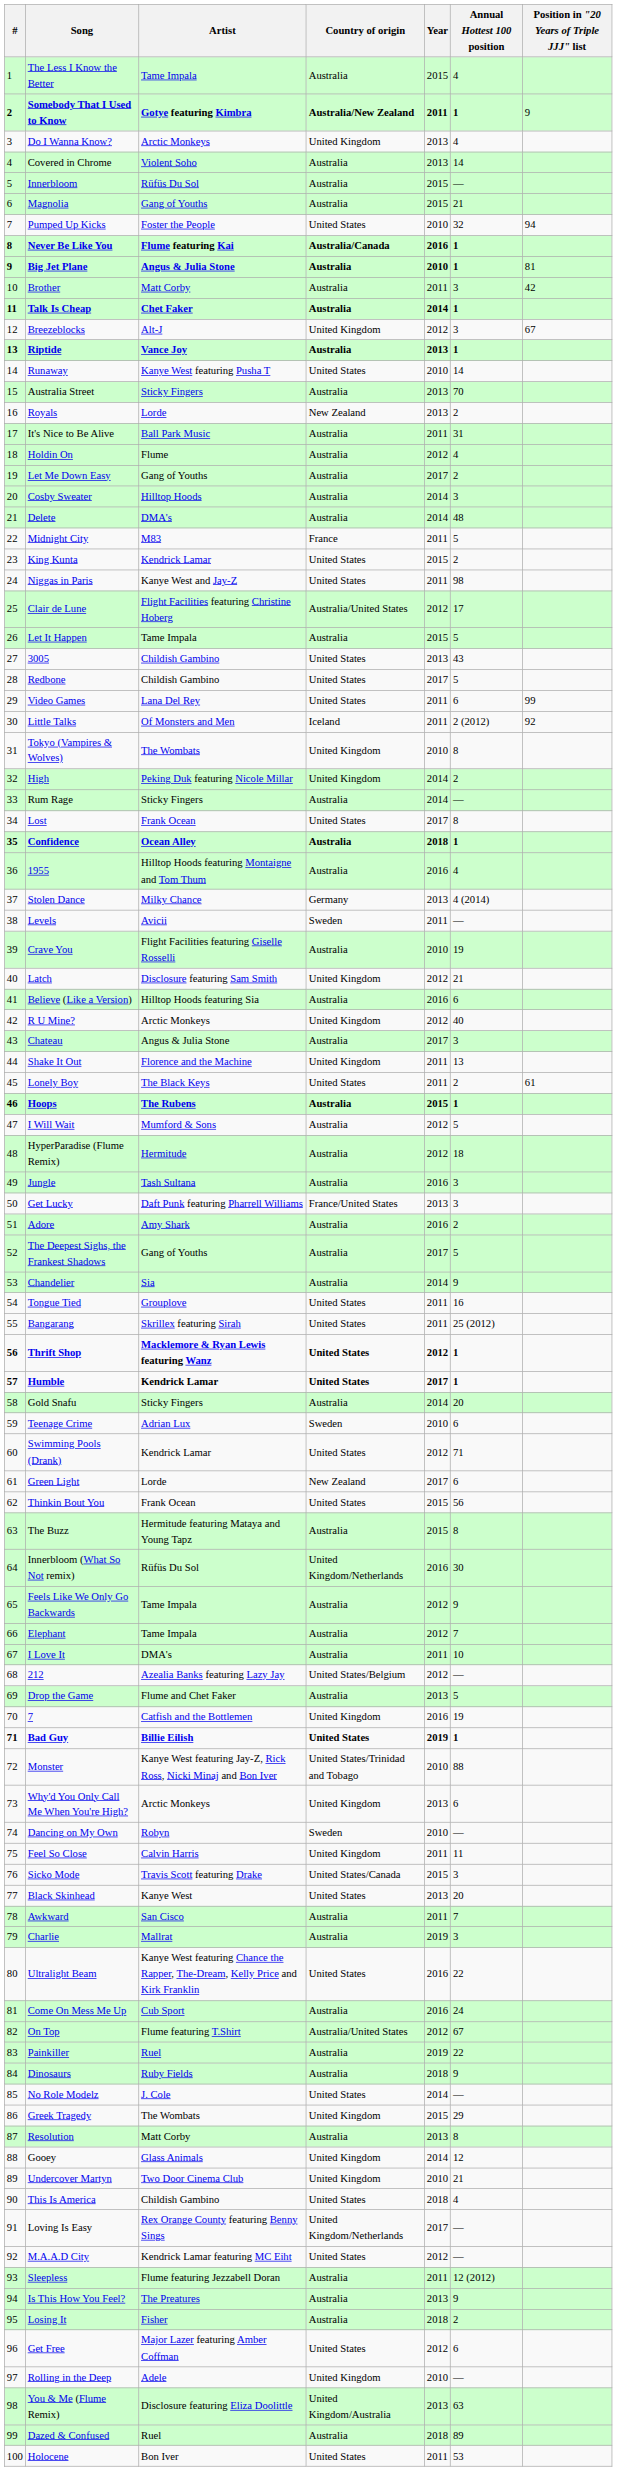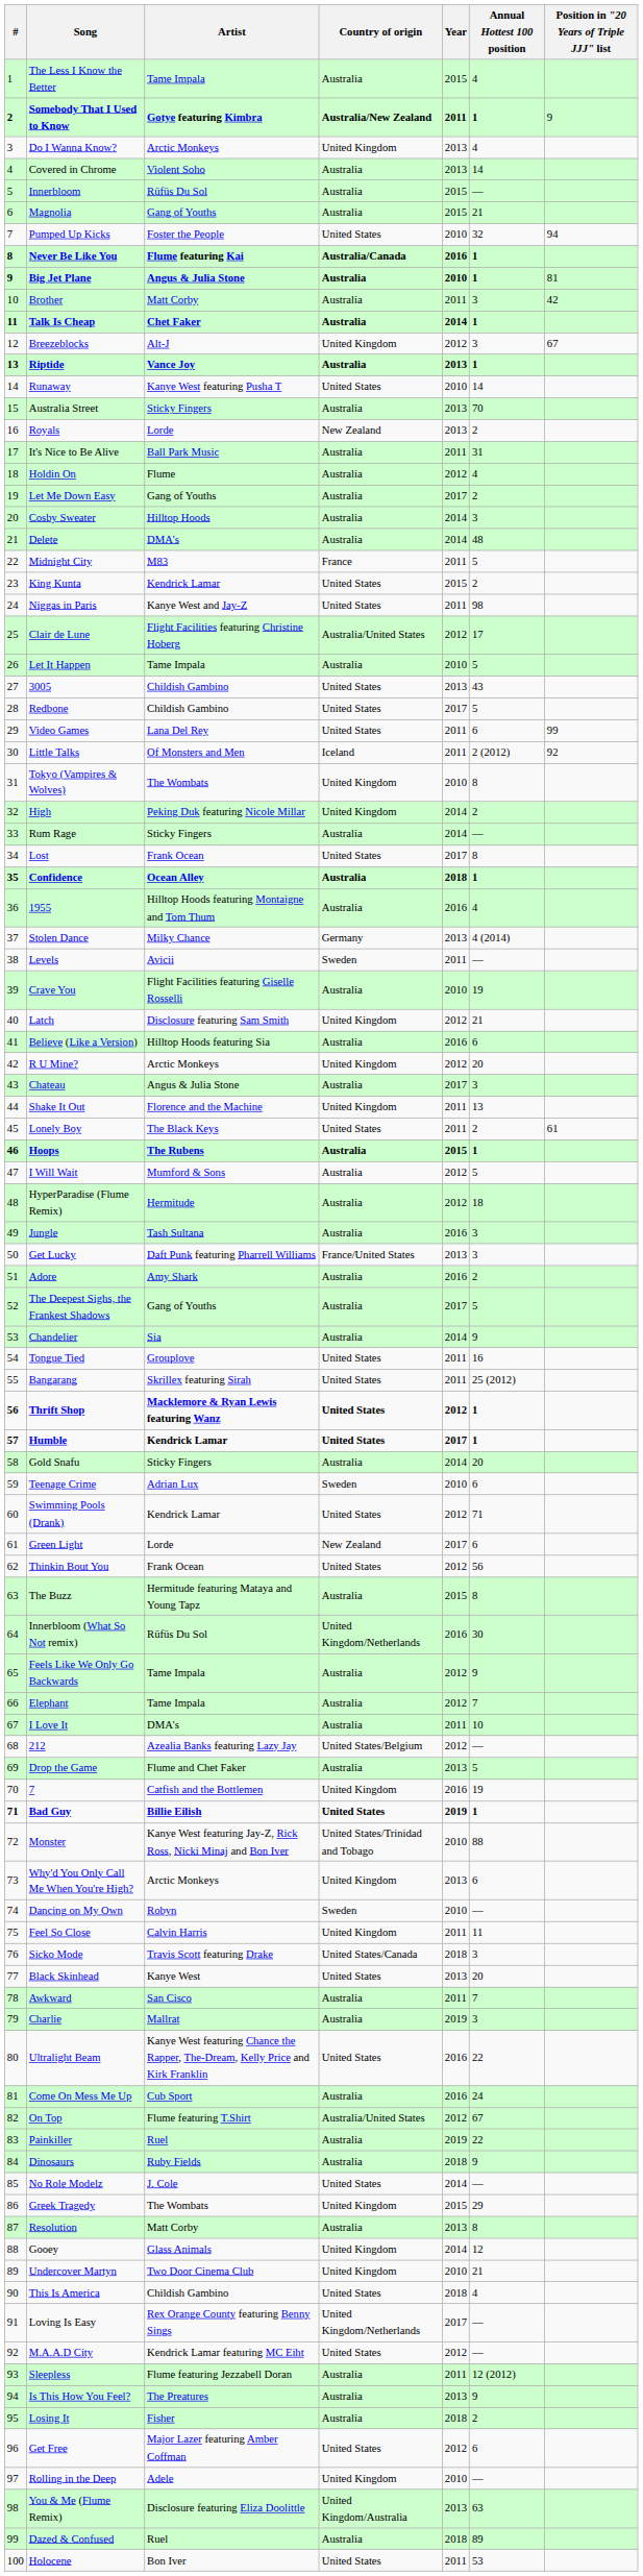Let It Happen | Year: 2015 -> 2010
R U Mine? | Annual Hottest 100 position: 40 -> 20
Thinkin Bout You | Year: 2015 -> 2012
Sicko Mode | Year: 2015 -> 2018
